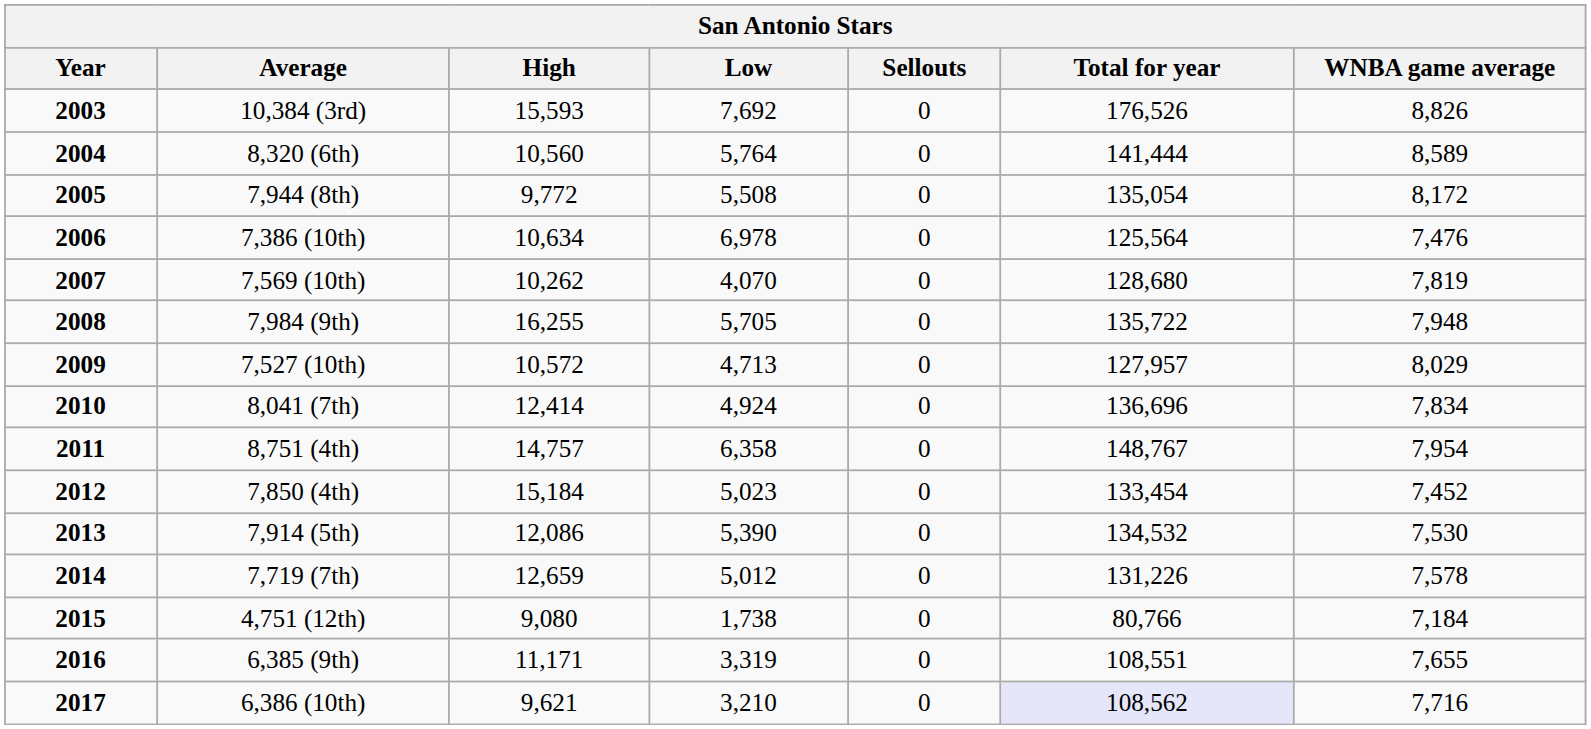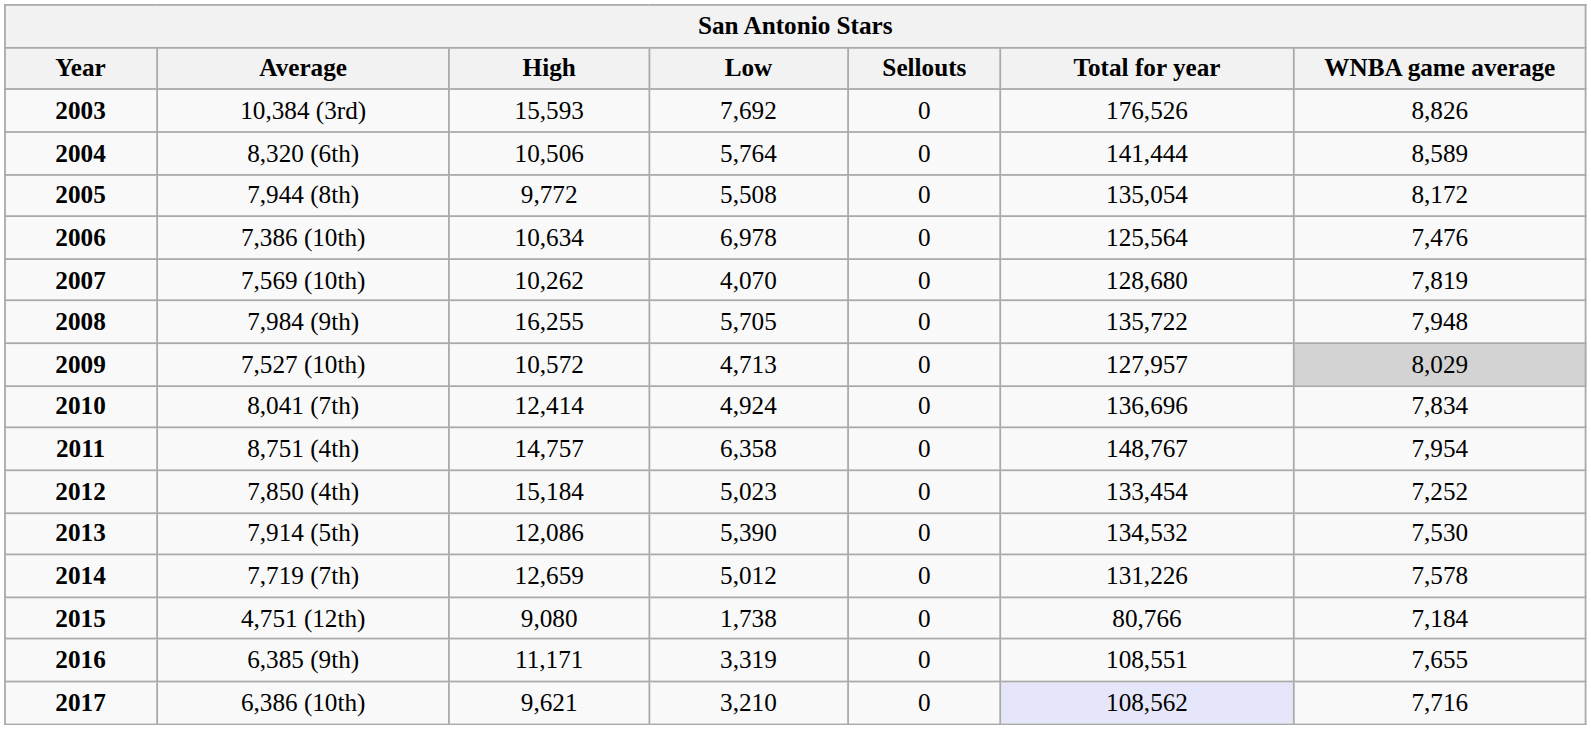8,320 (6th) | High: 10,560 -> 10,506
7,527 (10th) | WNBA game average: no background -> lightgrey background
7,850 (4th) | WNBA game average: 7,452 -> 7,252
